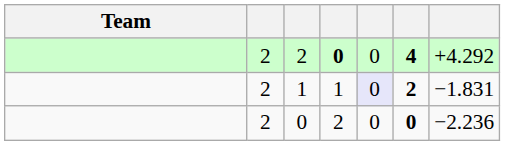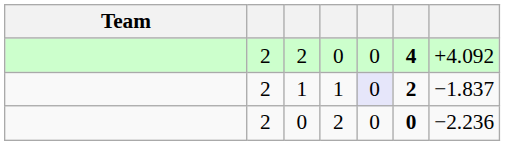row 2 | column 4: bold -> normal
row 2 | column 7: +4.292 -> +4.092
row 3 | column 7: −1.831 -> −1.837
